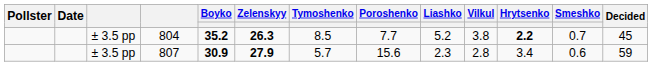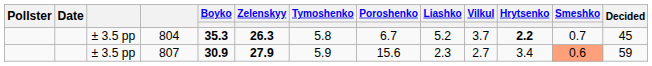804 | Boyko: 35.2 -> 35.3
804 | Tymoshenko: 8.5 -> 5.8
804 | Poroshenko: 7.7 -> 6.7
804 | Vilkul: 3.8 -> 3.7
807 | Tymoshenko: 5.7 -> 5.9
807 | Vilkul: 2.8 -> 2.7
807 | Smeshko: no background -> lightsalmon background
